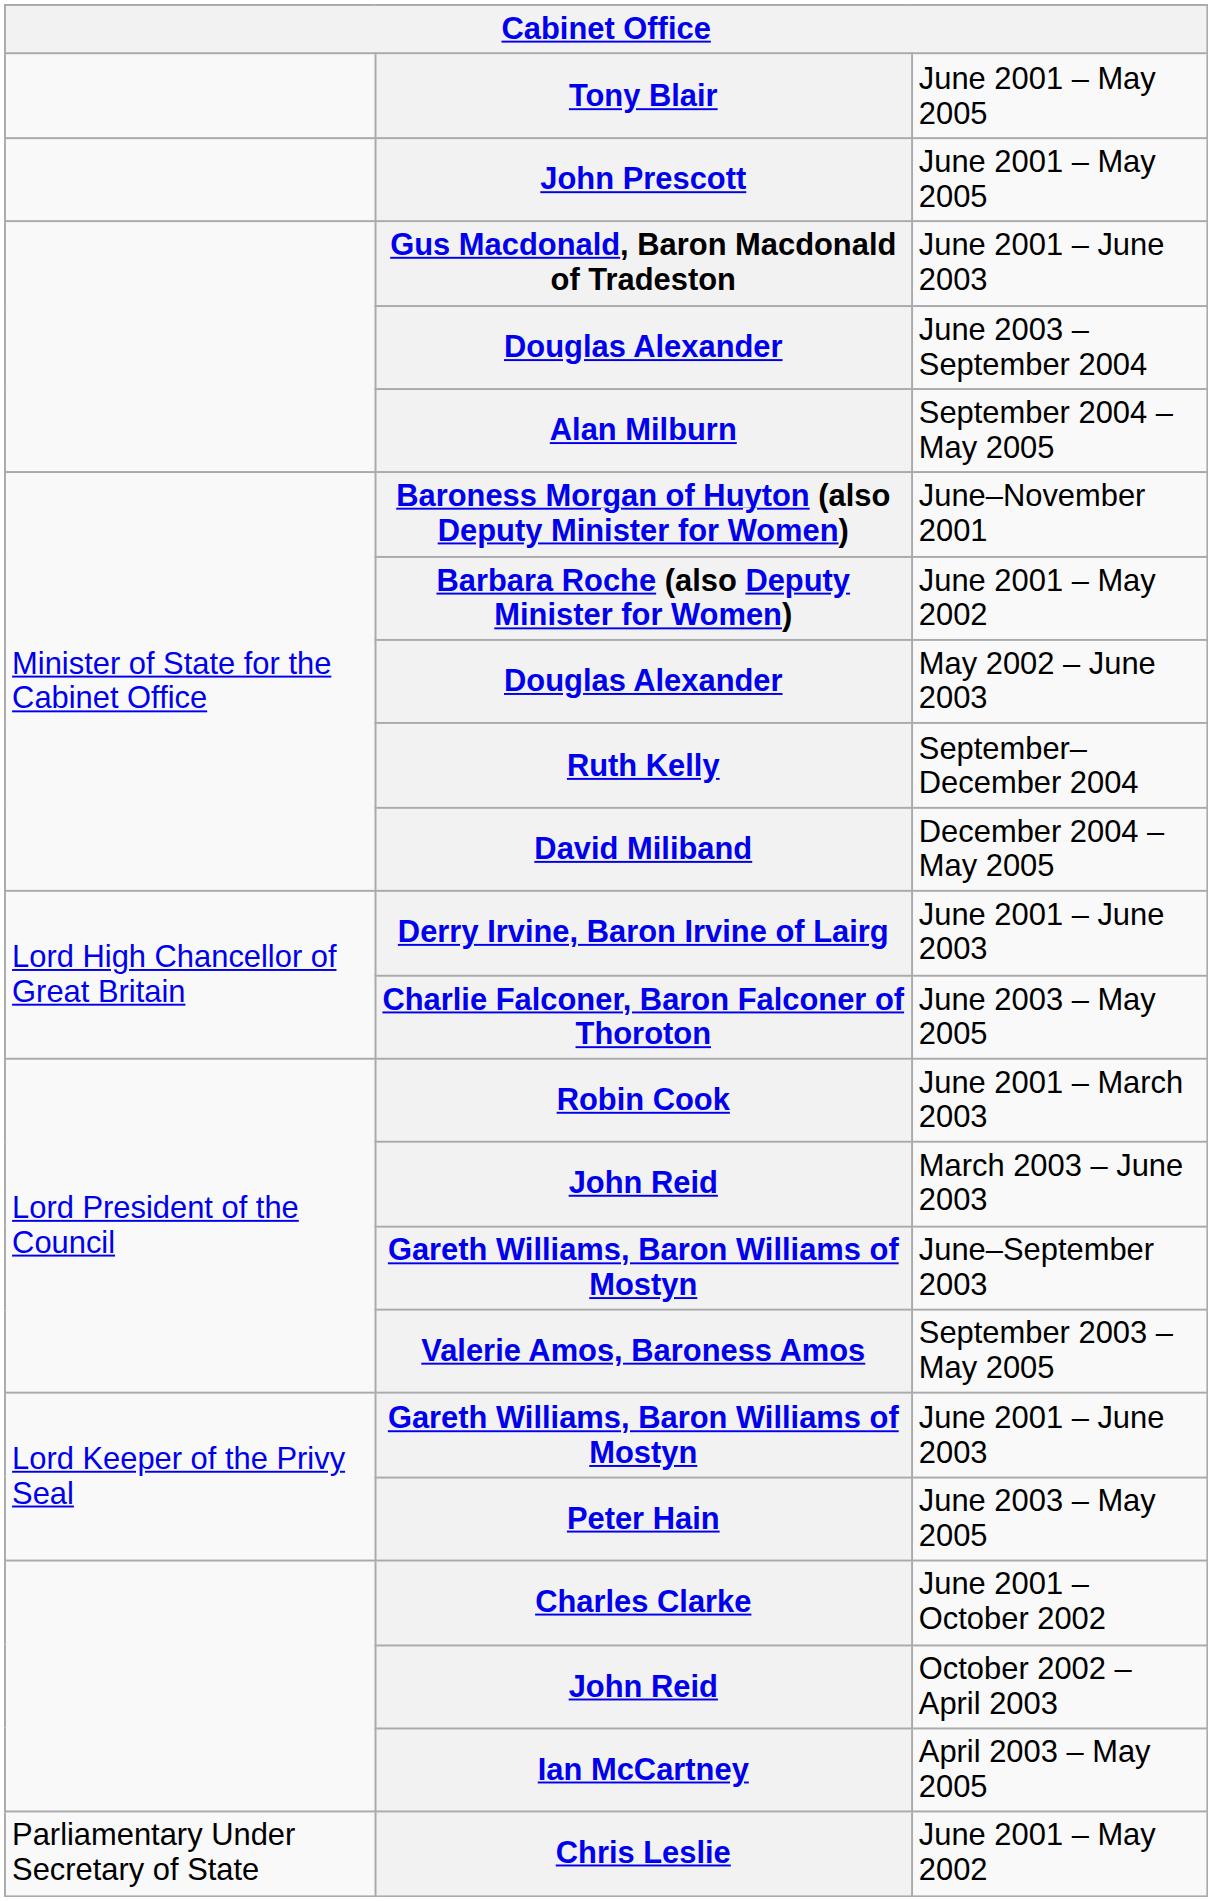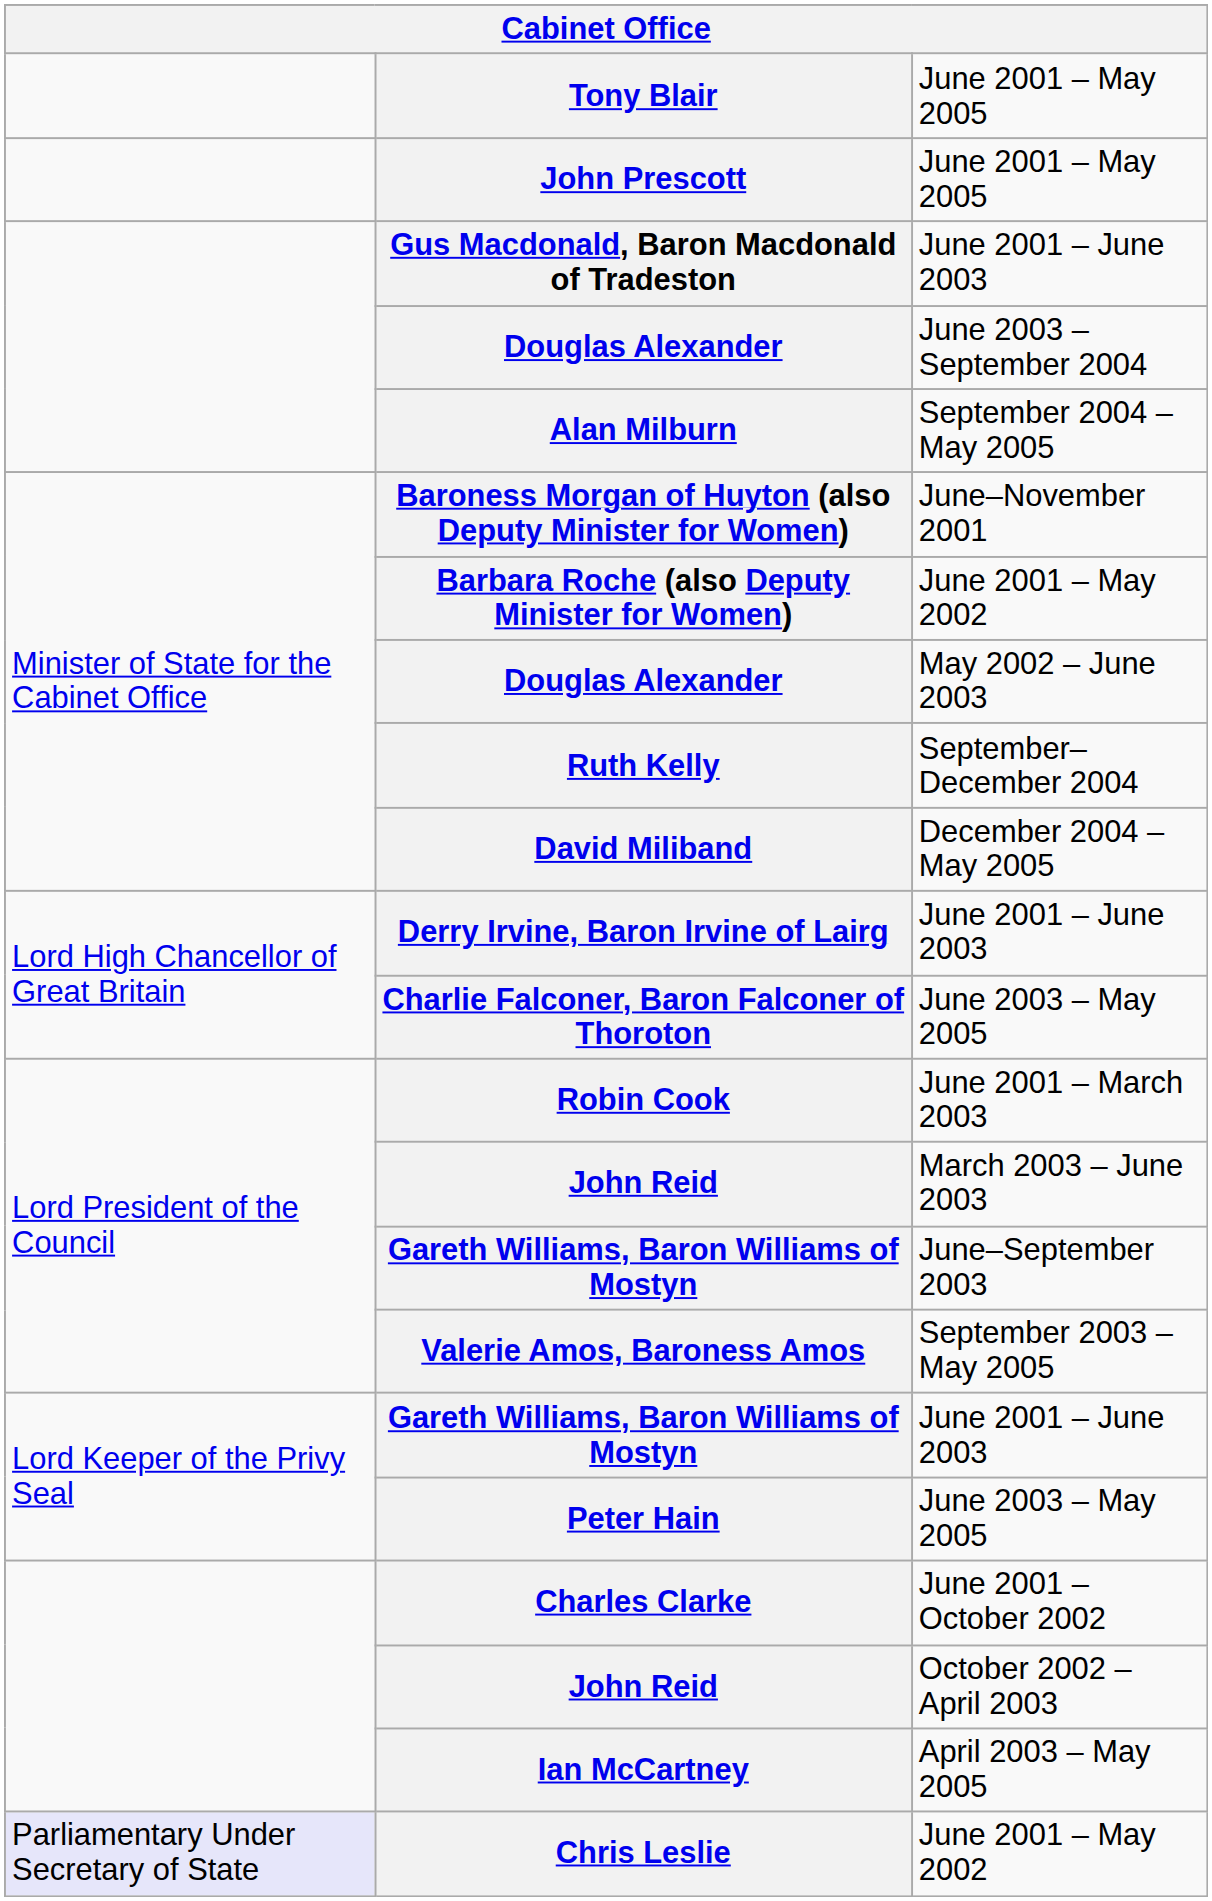Chris Leslie | column 1: no background -> lavender background
